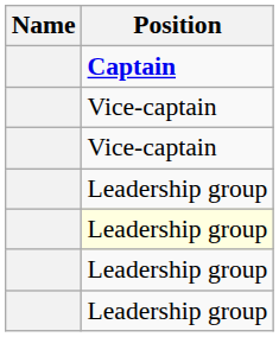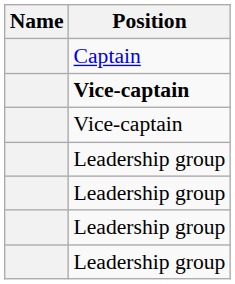row 2 | Position: bold -> normal
row 3 | Position: normal -> bold
row 6 | Position: lightyellow background -> no background
